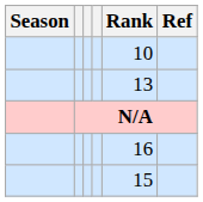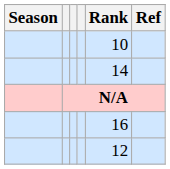row 3 | Rank: 13 -> 14
row 6 | Rank: 15 -> 12
